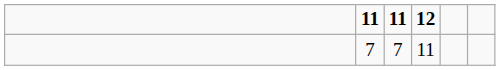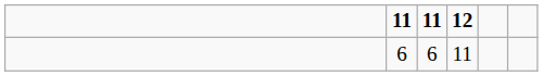row 2 | column 2: 7 -> 6
row 2 | column 3: 7 -> 6
